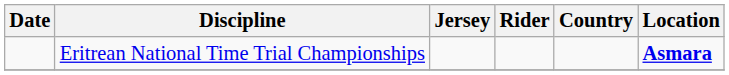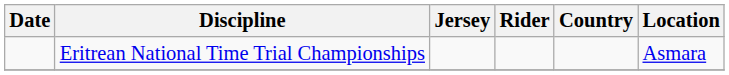Eritrean National Time Trial Championships | Location: bold -> normal
